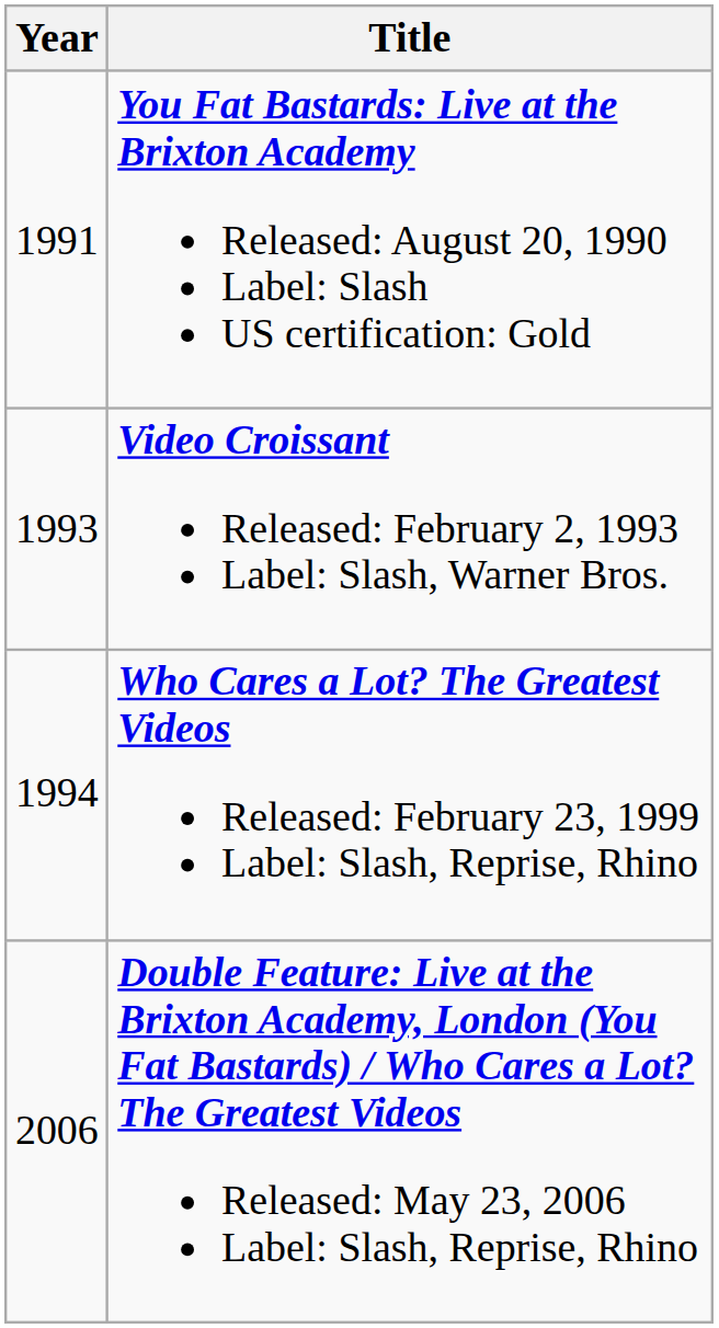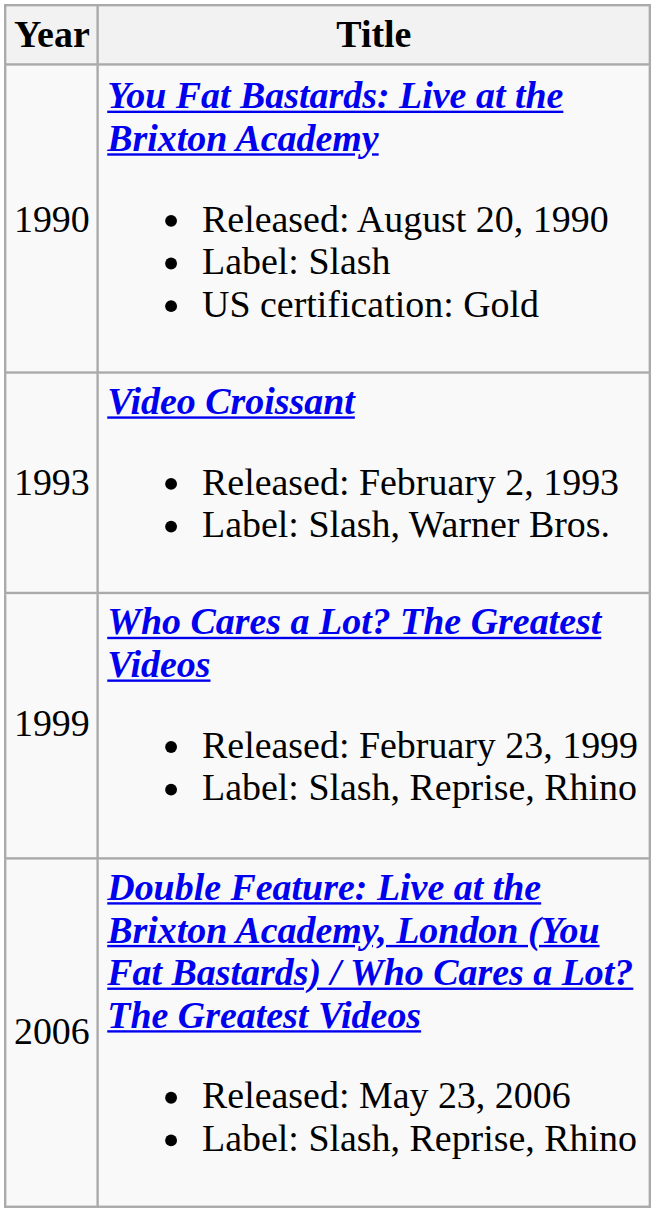row 2 | Year: 1991 -> 1990
row 4 | Year: 1994 -> 1999
